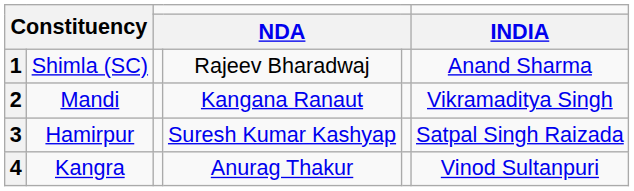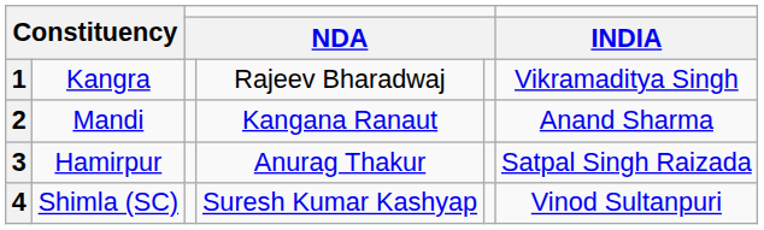1 | column 2: Shimla (SC) -> Kangra
1 | column 6: Anand Sharma -> Vikramaditya Singh
2 | column 6: Vikramaditya Singh -> Anand Sharma
3 | column 4: Suresh Kumar Kashyap -> Anurag Thakur
4 | column 2: Kangra -> Shimla (SC)
4 | column 4: Anurag Thakur -> Suresh Kumar Kashyap
